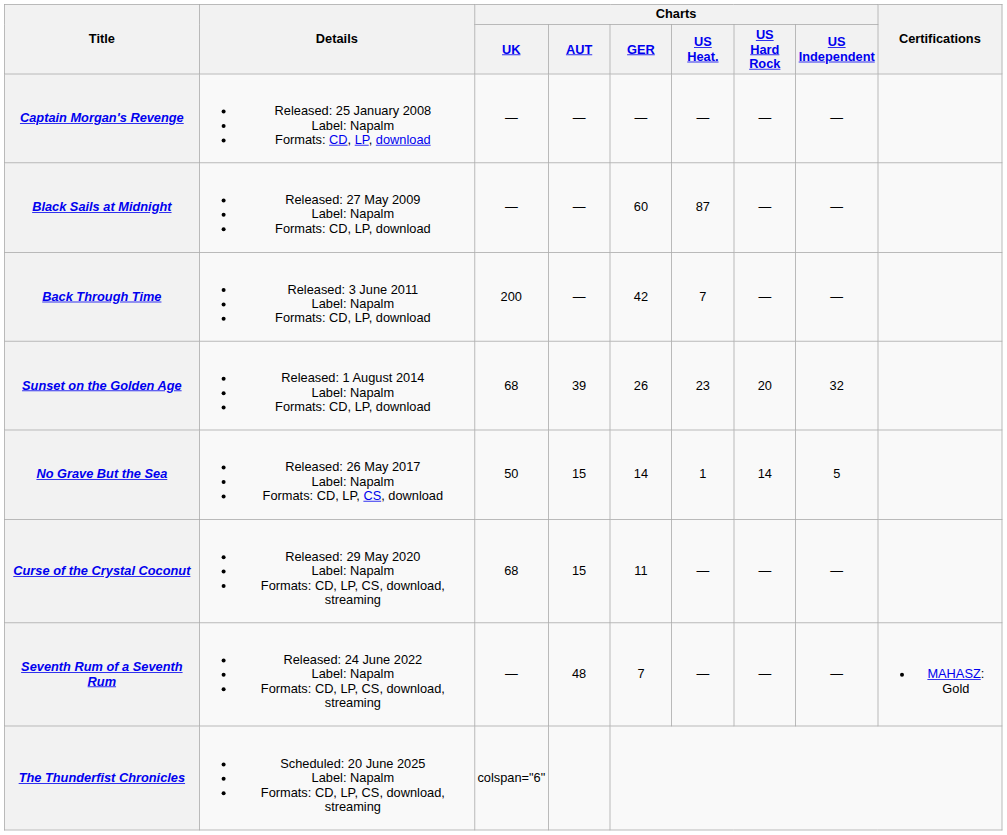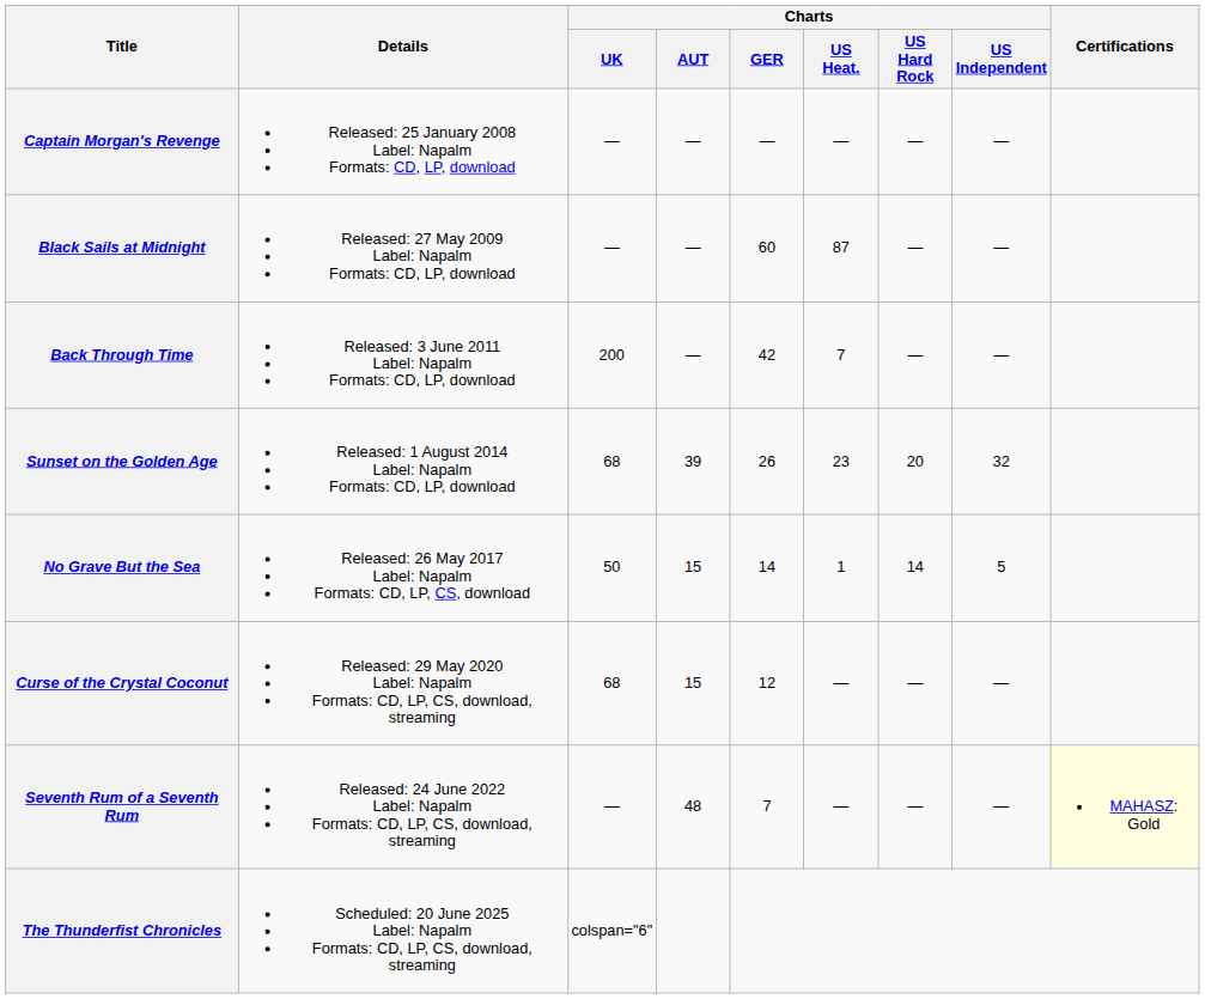Curse of the Crystal Coconut | Charts / GER: 11 -> 12
Seventh Rum of a Seventh Rum | Certifications: no background -> lightyellow background
